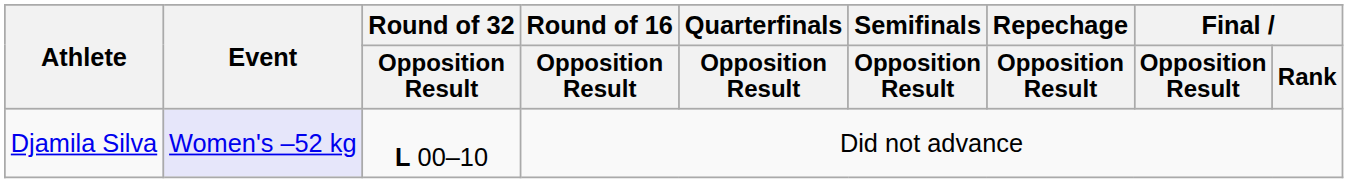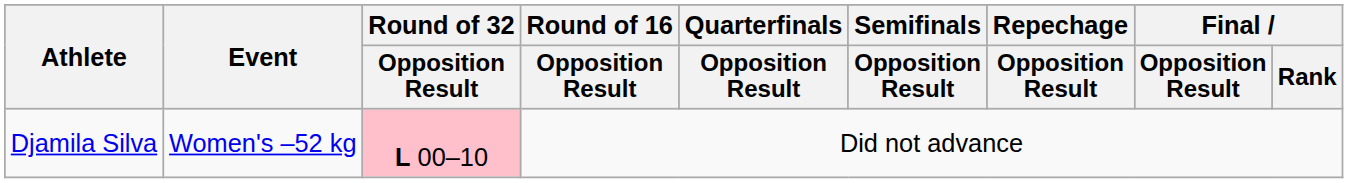Djamila Silva | Event: lavender background -> no background
Djamila Silva | Round of 32 / Opposition Result: no background -> pink background
